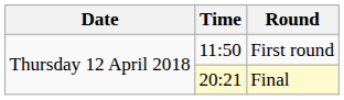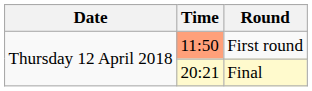First round | Time: no background -> lightsalmon background
